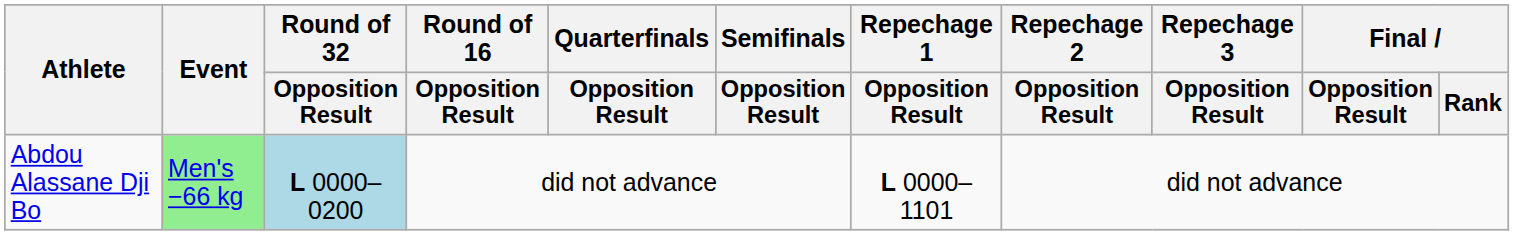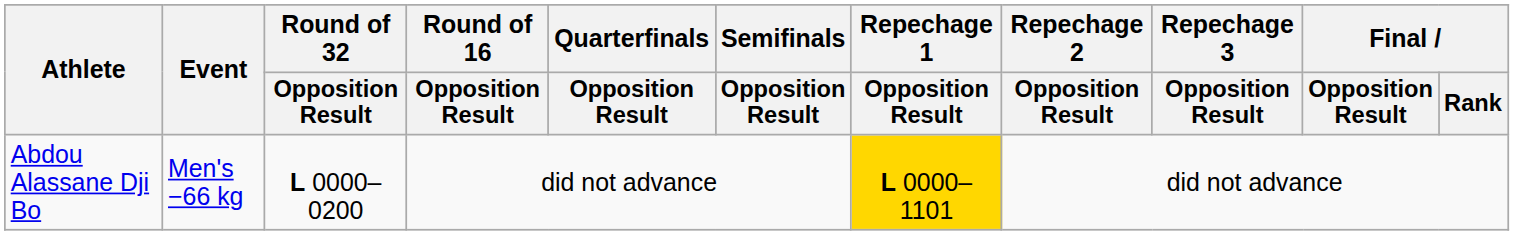Abdou Alassane Dji Bo | Event: lightgreen background -> no background
Abdou Alassane Dji Bo | Round of 32 / Opposition Result: lightblue background -> no background
Abdou Alassane Dji Bo | Repechage 1 / Opposition Result: no background -> gold background
